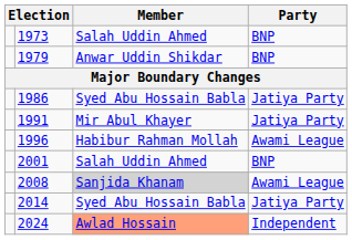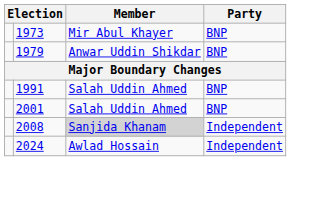1973 | Member: Salah Uddin Ahmed -> Mir Abul Khayer
- row: 1986 | Syed Abu Hossain Babla | Jatiya Party
1991 | Member: Mir Abul Khayer -> Salah Uddin Ahmed
1991 | Party: Jatiya Party -> BNP
- row: 1996 | Habibur Rahman Mollah | Awami League
2008 | Party: Awami League -> Independent
- row: 2014 | Syed Abu Hossain Babla | Jatiya Party
2024 | Member: lightsalmon background -> no background
